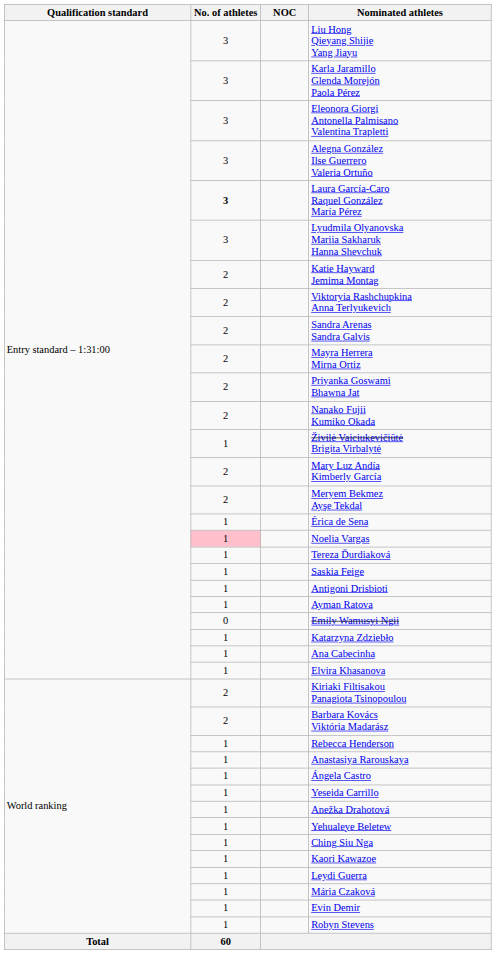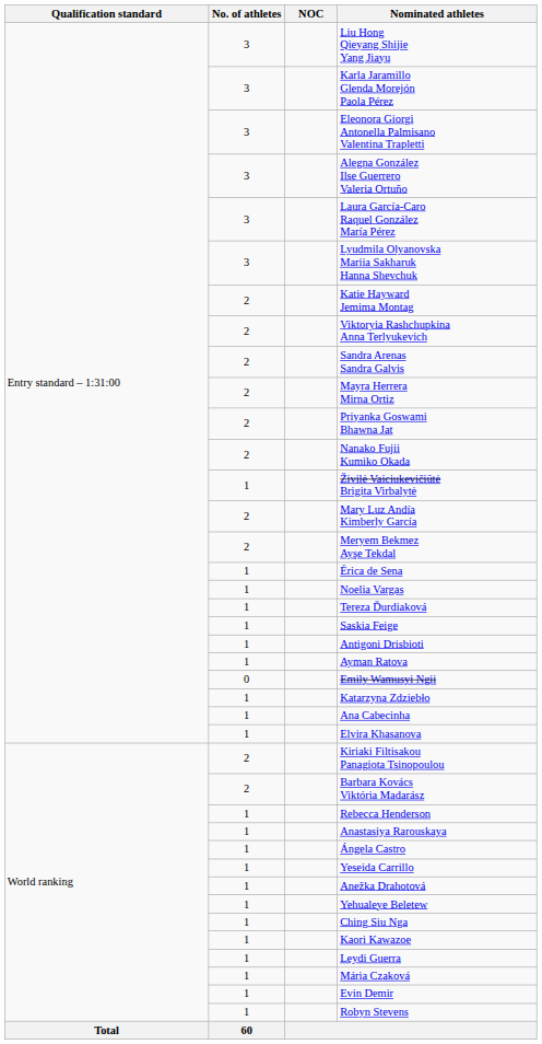Laura García-Caro Raquel González María Pérez | No. of athletes: bold -> normal
Noelia Vargas | No. of athletes: pink background -> no background
